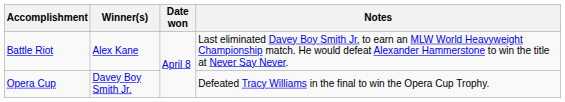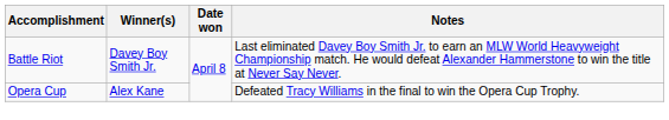Battle Riot | Winner(s): Alex Kane -> Davey Boy Smith Jr.
Opera Cup | Winner(s): Davey Boy Smith Jr. -> Alex Kane
